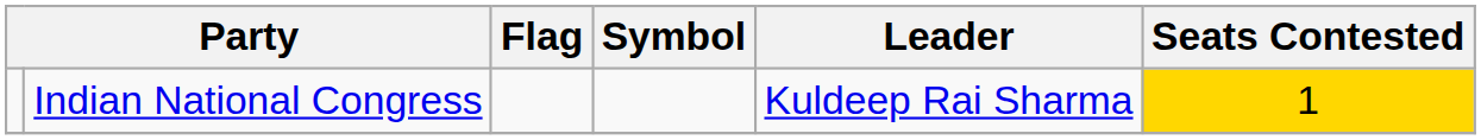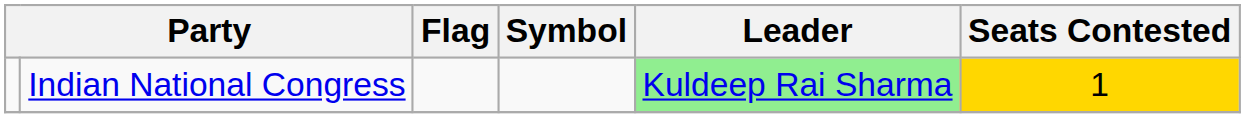Indian National Congress | Leader: no background -> lightgreen background
